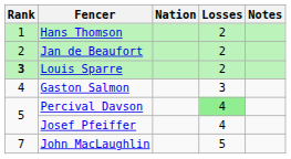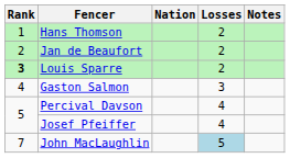Percival Davson | Losses: lightgreen background -> no background
John MacLaughlin | Losses: no background -> lightblue background
